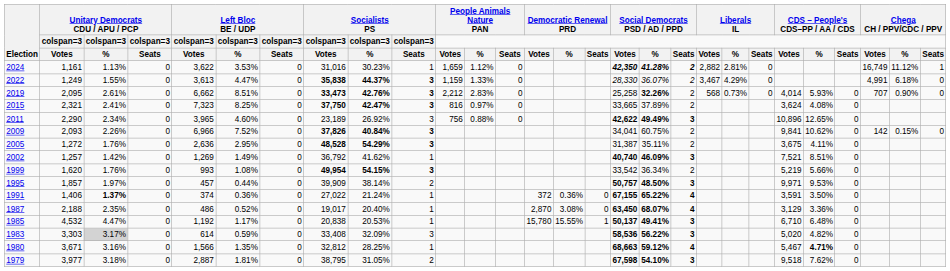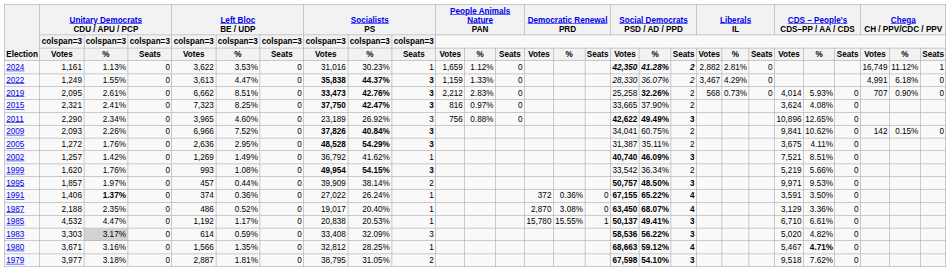2015 | Social Democrats PSD / AD / PPD / %: 37.89% -> 37.90%
1991 | Socialists PS / colspan=3 / %: 21.24% -> 26.24%
1985 | CDS – People's CDS–PP / AA / CDS / %: 6.48% -> 6.61%
